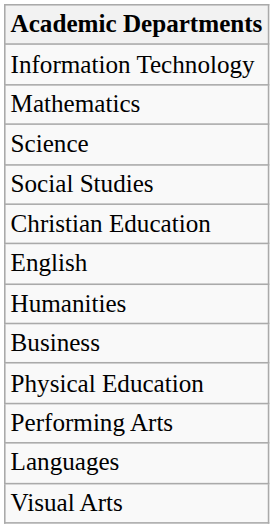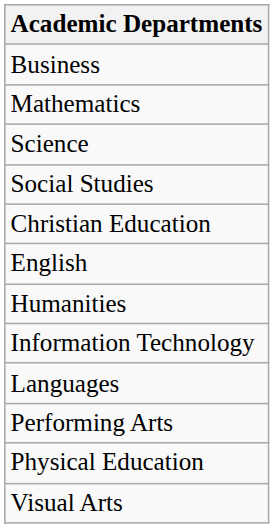row 2 | column 1: Information Technology -> Business
row 9 | column 1: Business -> Information Technology
row 10 | column 1: Physical Education -> Languages
row 12 | column 1: Languages -> Physical Education
